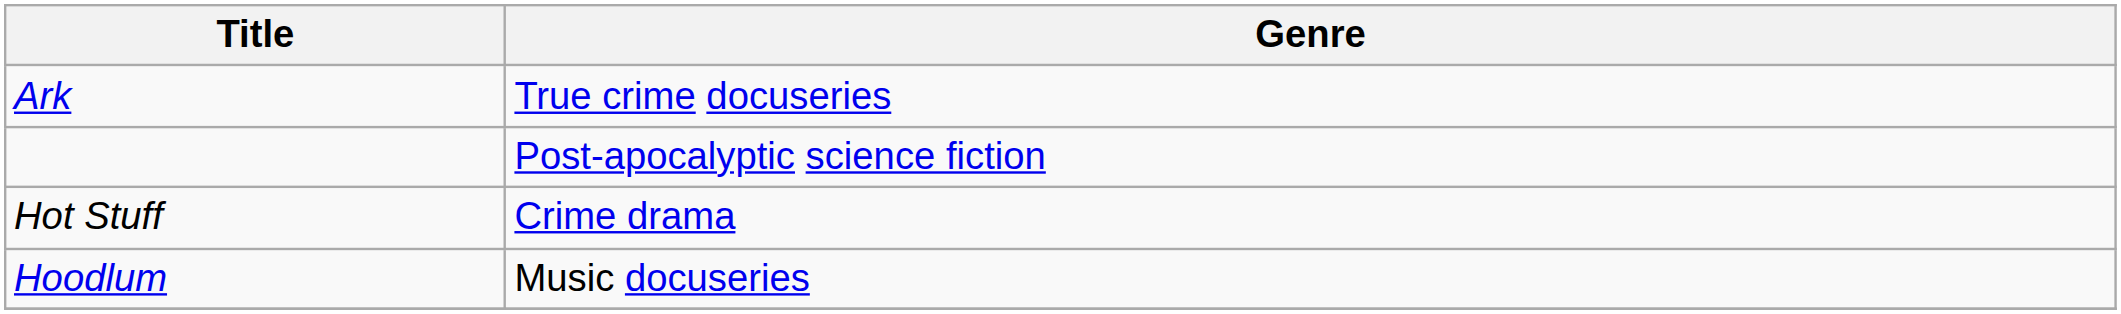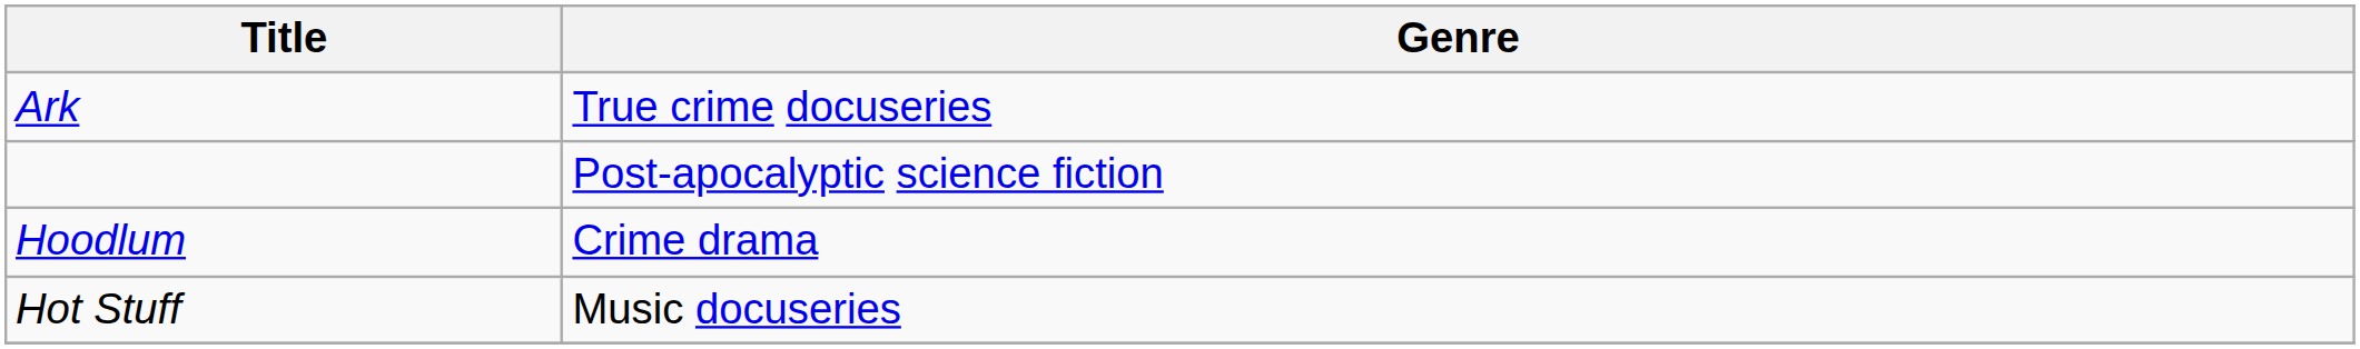row 4 | Title: Hot Stuff -> Hoodlum
row 5 | Title: Hoodlum -> Hot Stuff
